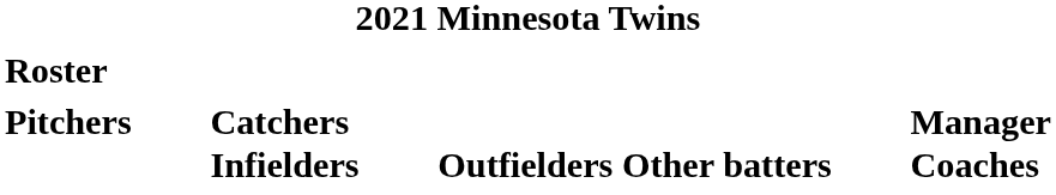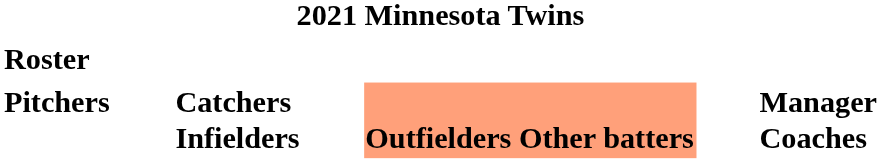Pitchers | column 3: no background -> lightsalmon background
